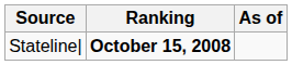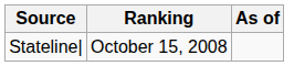Stateline| | Ranking: bold -> normal
